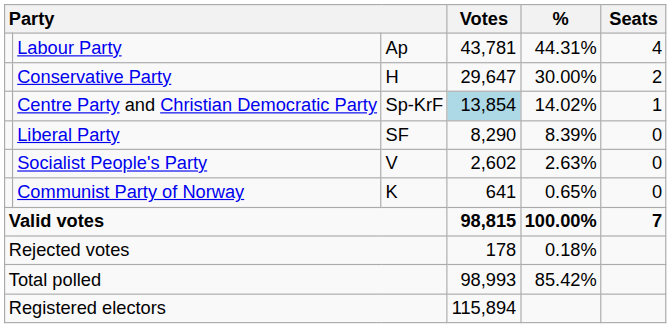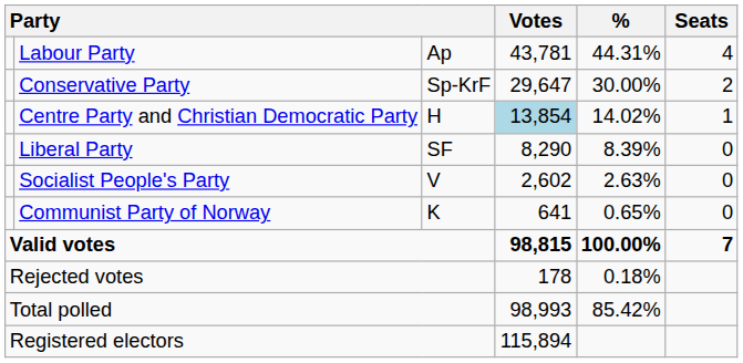Conservative Party | column 3: H -> Sp-KrF
Centre Party and Christian Democratic Party | column 3: Sp-KrF -> H
